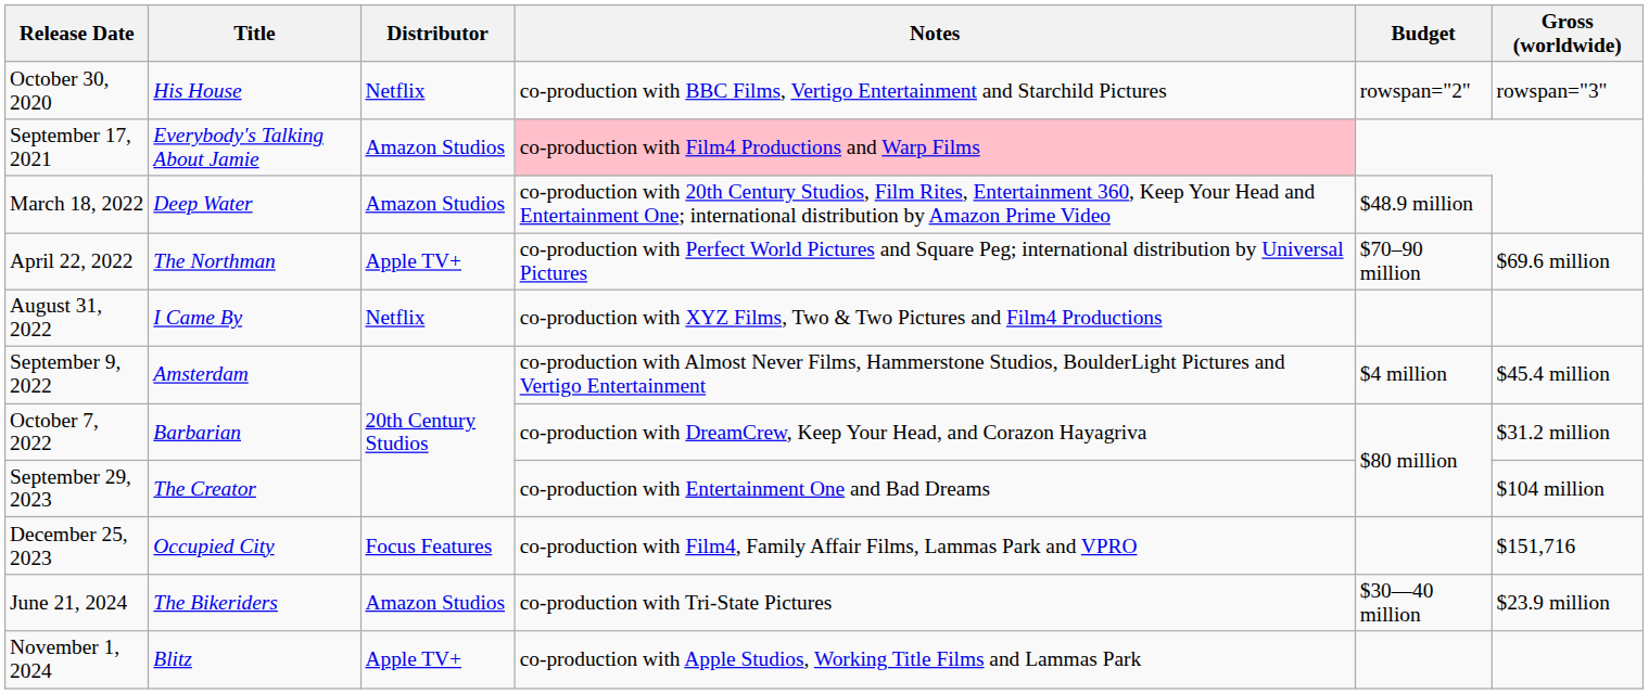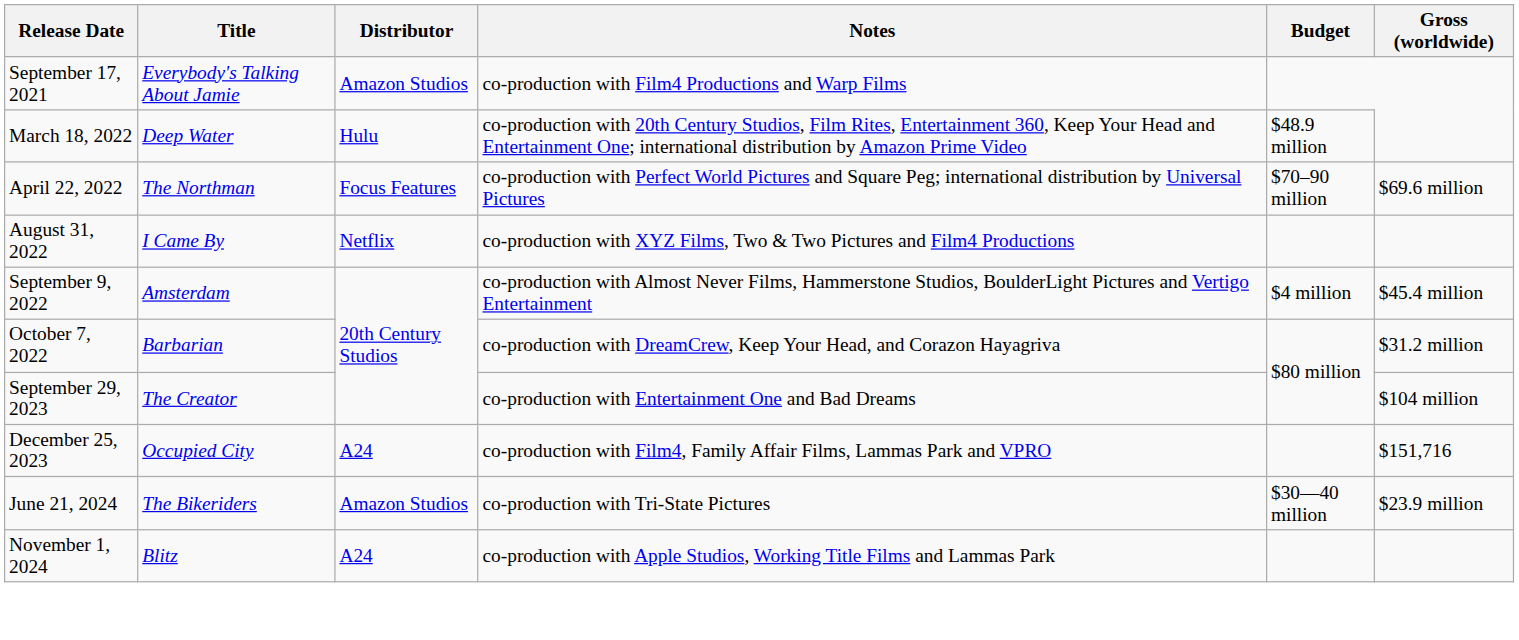- row: October 30, 2020 | His House | Netflix | co-production with BBC Films, Vertigo Entertainment and Starchild Pictures | rowspan="2" | rowspan="3"
September 17, 2021 | Notes: pink background -> no background
March 18, 2022 | Distributor: Amazon Studios -> Hulu
April 22, 2022 | Distributor: Apple TV+ -> Focus Features
December 25, 2023 | Distributor: Focus Features -> A24
November 1, 2024 | Distributor: Apple TV+ -> A24
